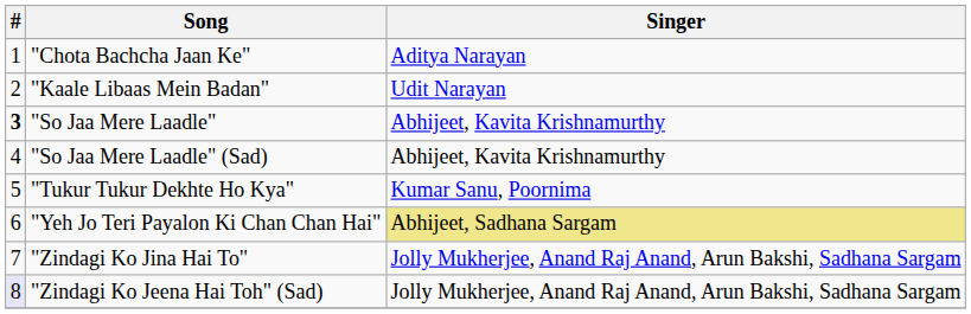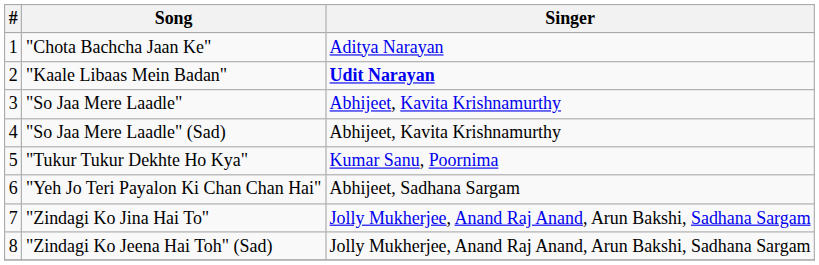"Kaale Libaas Mein Badan" | Singer: normal -> bold
"So Jaa Mere Laadle" | #: bold -> normal
"Yeh Jo Teri Payalon Ki Chan Chan Hai" | Singer: khaki background -> no background
"Zindagi Ko Jeena Hai Toh" (Sad) | #: lavender background -> no background
